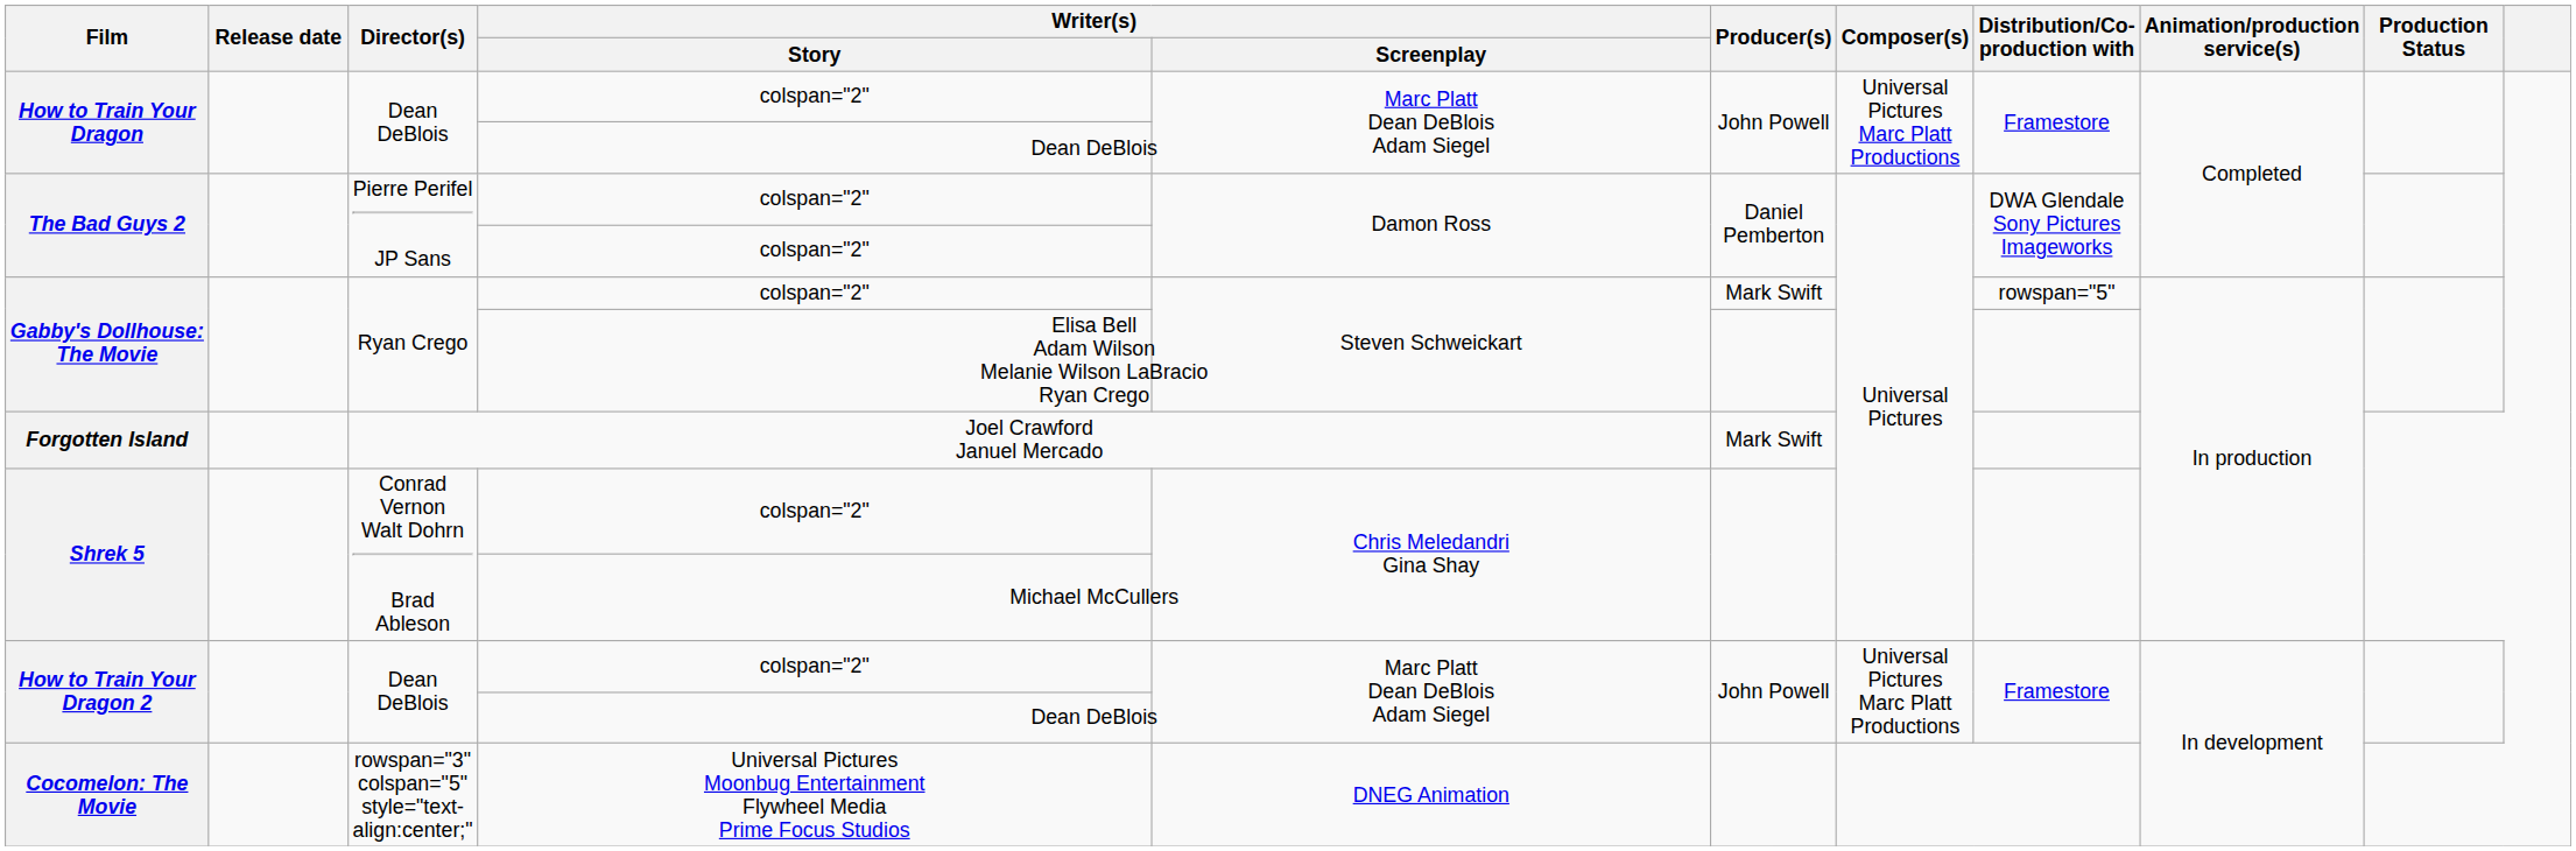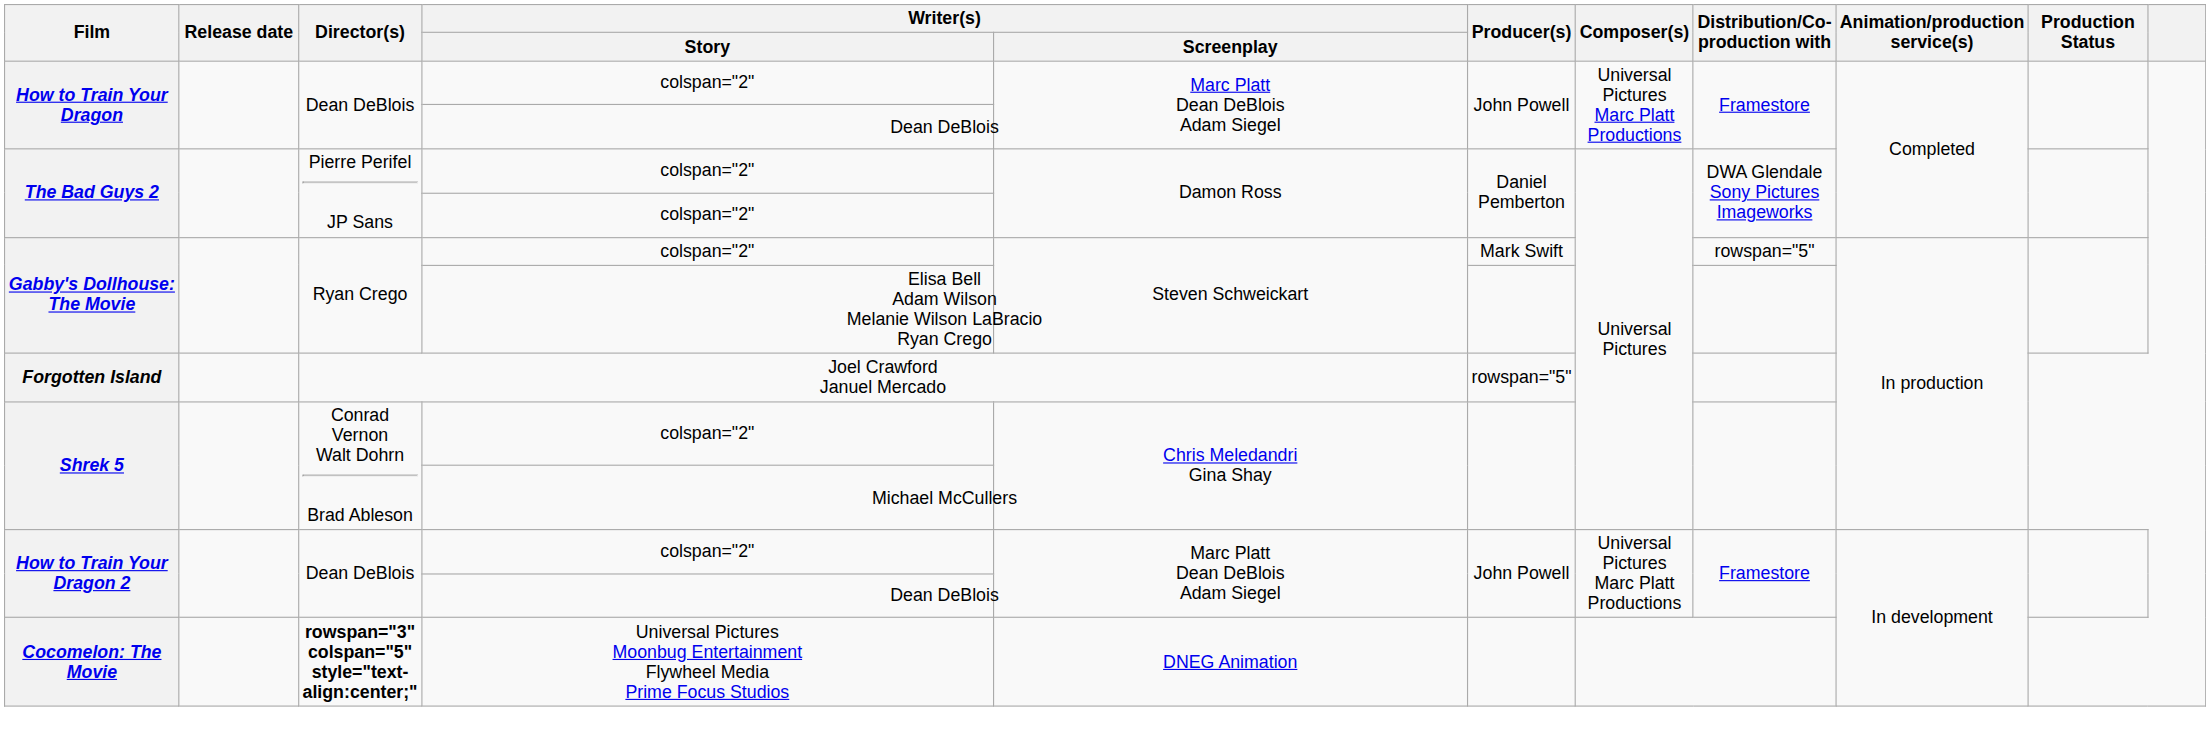Forgotten Island | Producer(s): Mark Swift -> rowspan="5"
Cocomelon: The Movie | Director(s): normal -> bold
